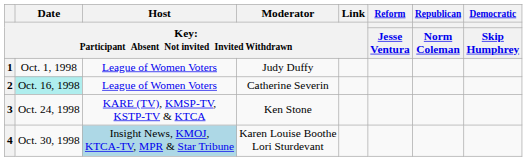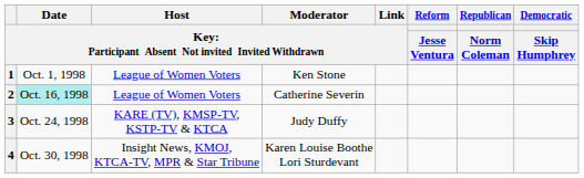1 | column 4: Judy Duffy -> Ken Stone
3 | column 4: Ken Stone -> Judy Duffy
4 | column 3: lightblue background -> no background
